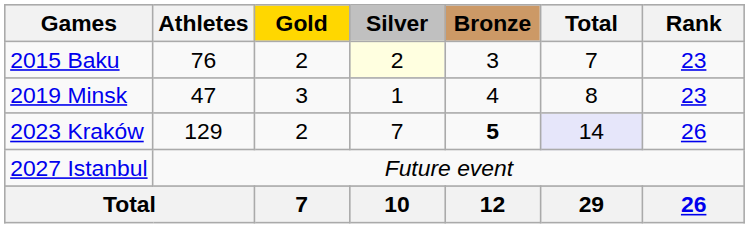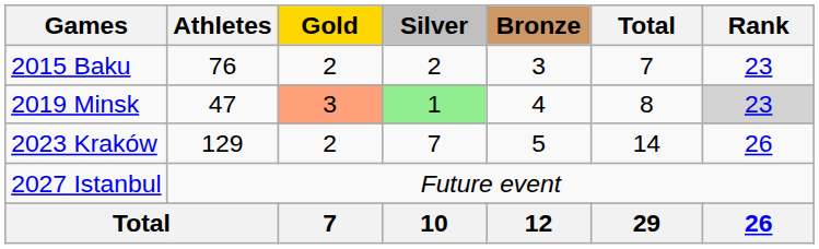2015 Baku | Silver: lightyellow background -> no background
2019 Minsk | Gold: no background -> lightsalmon background
2019 Minsk | Silver: no background -> lightgreen background
2019 Minsk | Rank: no background -> lightgrey background
2023 Kraków | Bronze: bold -> normal
2023 Kraków | Total: lavender background -> no background
